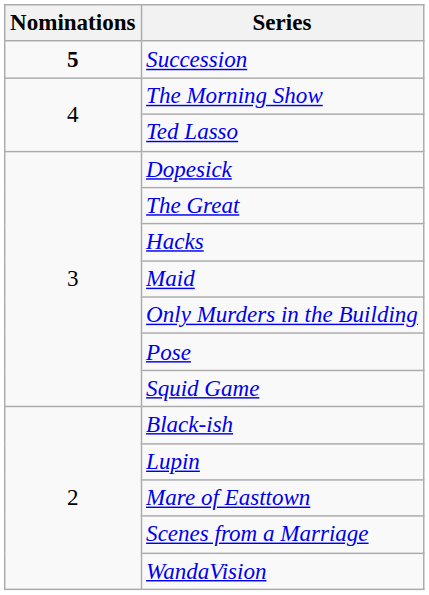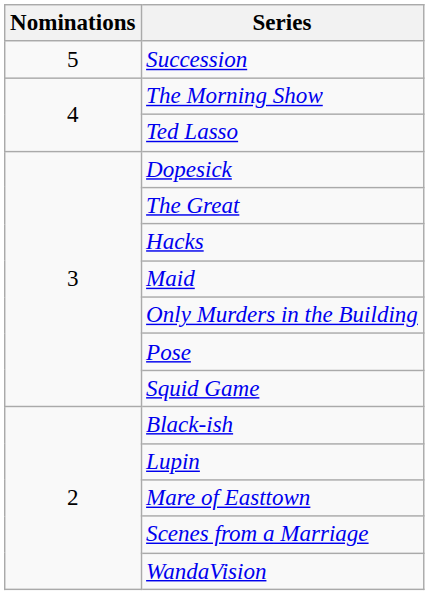Succession | Nominations: bold -> normal
